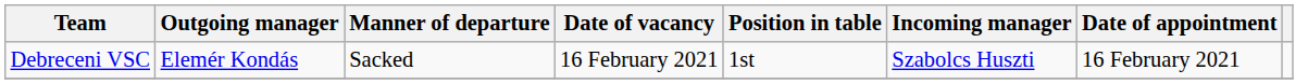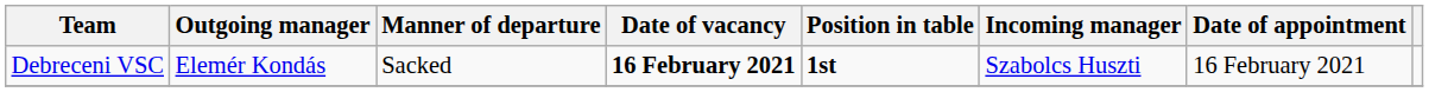Debreceni VSC | Date of vacancy: normal -> bold
Debreceni VSC | Position in table: normal -> bold
